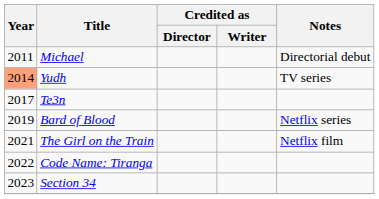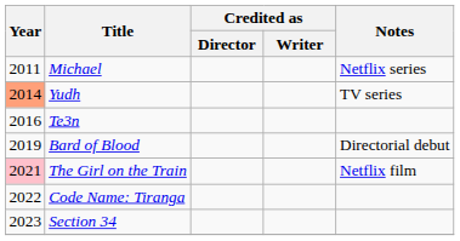Michael | Notes: Directorial debut -> Netflix series
Te3n | Year: 2017 -> 2016
Bard of Blood | Notes: Netflix series -> Directorial debut
The Girl on the Train | Year: no background -> pink background
